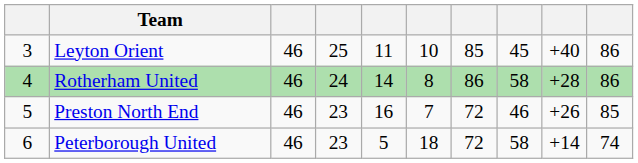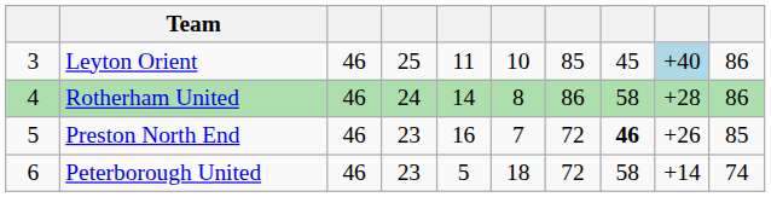Leyton Orient | column 9: no background -> lightblue background
Preston North End | column 8: normal -> bold
